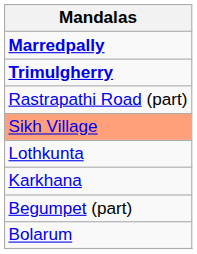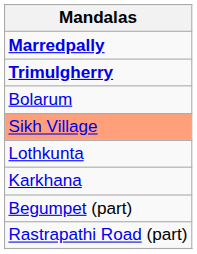row 4 | column 1: Rastrapathi Road (part) -> Bolarum
row 9 | column 1: Bolarum -> Rastrapathi Road (part)
